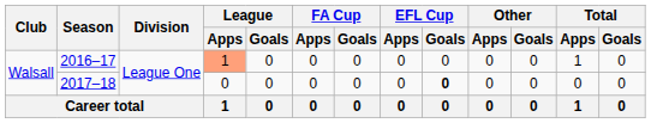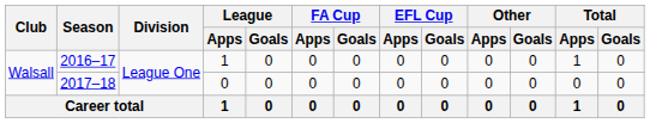2016–17 | League / Apps: lightsalmon background -> no background
2017–18 | EFL Cup / Goals: bold -> normal
